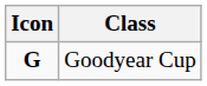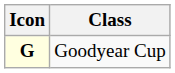Goodyear Cup | Icon: no background -> lightyellow background
